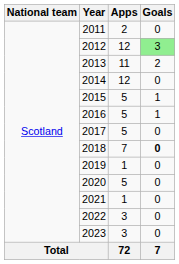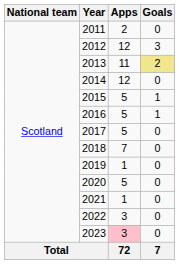2012 | Goals: lightgreen background -> no background
2013 | Goals: no background -> khaki background
2018 | Goals: bold -> normal
2023 | Apps: no background -> pink background
